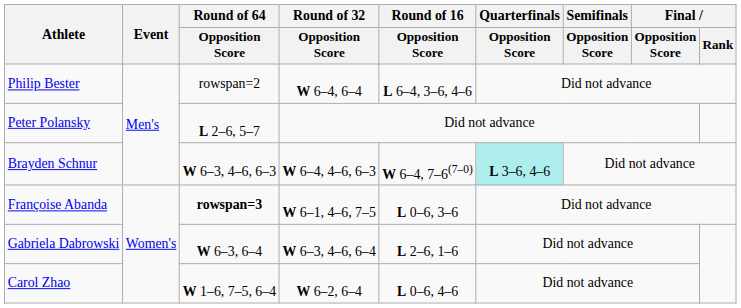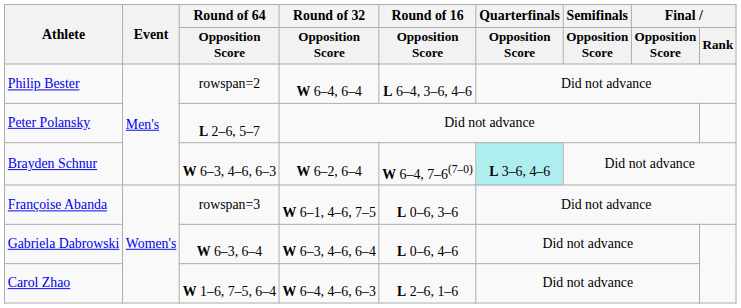Brayden Schnur | Round of 32 / Opposition Score: W 6–4, 4–6, 6–3 -> W 6–2, 6–4
Françoise Abanda | Round of 64 / Opposition Score: bold -> normal
Gabriela Dabrowski | Round of 16 / Opposition Score: L 2–6, 1–6 -> L 0–6, 4–6
Carol Zhao | Round of 32 / Opposition Score: W 6–2, 6–4 -> W 6–4, 4–6, 6–3
Carol Zhao | Round of 16 / Opposition Score: L 0–6, 4–6 -> L 2–6, 1–6
